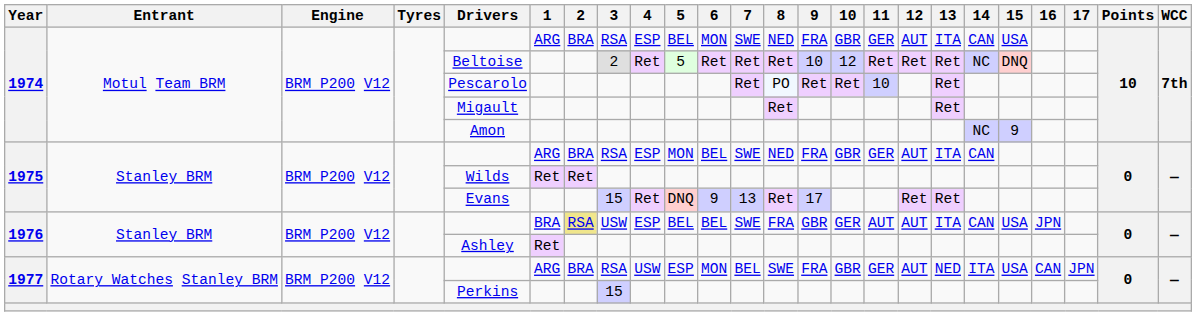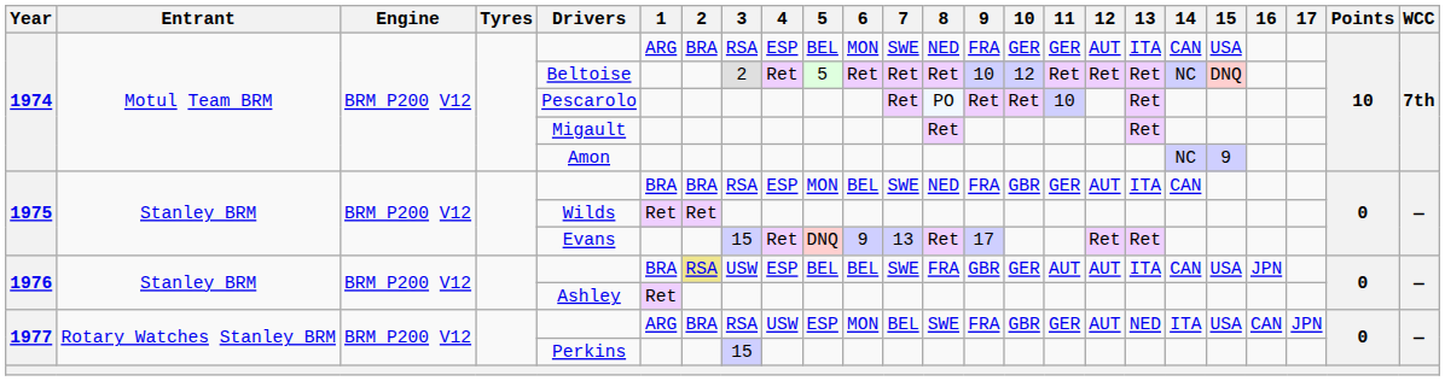row 2 | 10: GBR -> GER
row 7 | 1: ARG -> BRA
